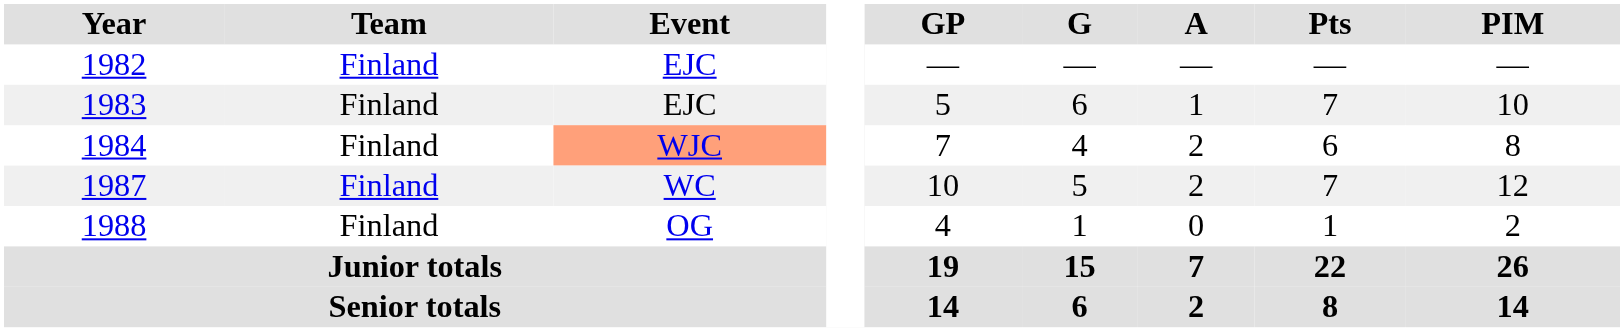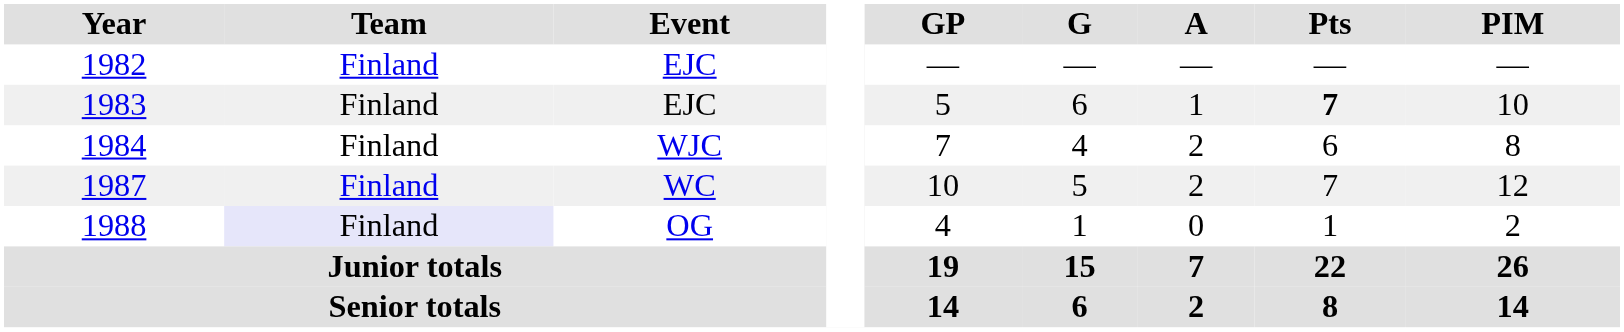1983 | Pts: normal -> bold
1984 | Event: lightsalmon background -> no background
1988 | Team: no background -> lavender background
